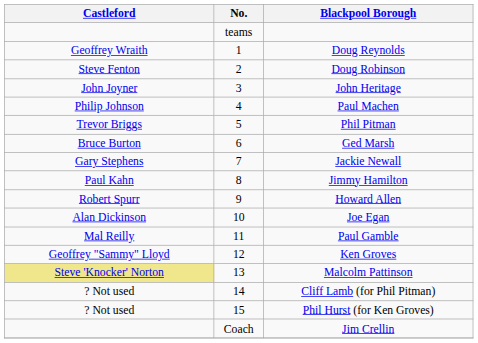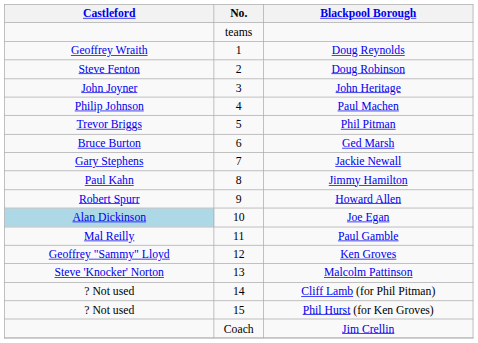Joe Egan | Castleford: no background -> lightblue background
Malcolm Pattinson | Castleford: khaki background -> no background
